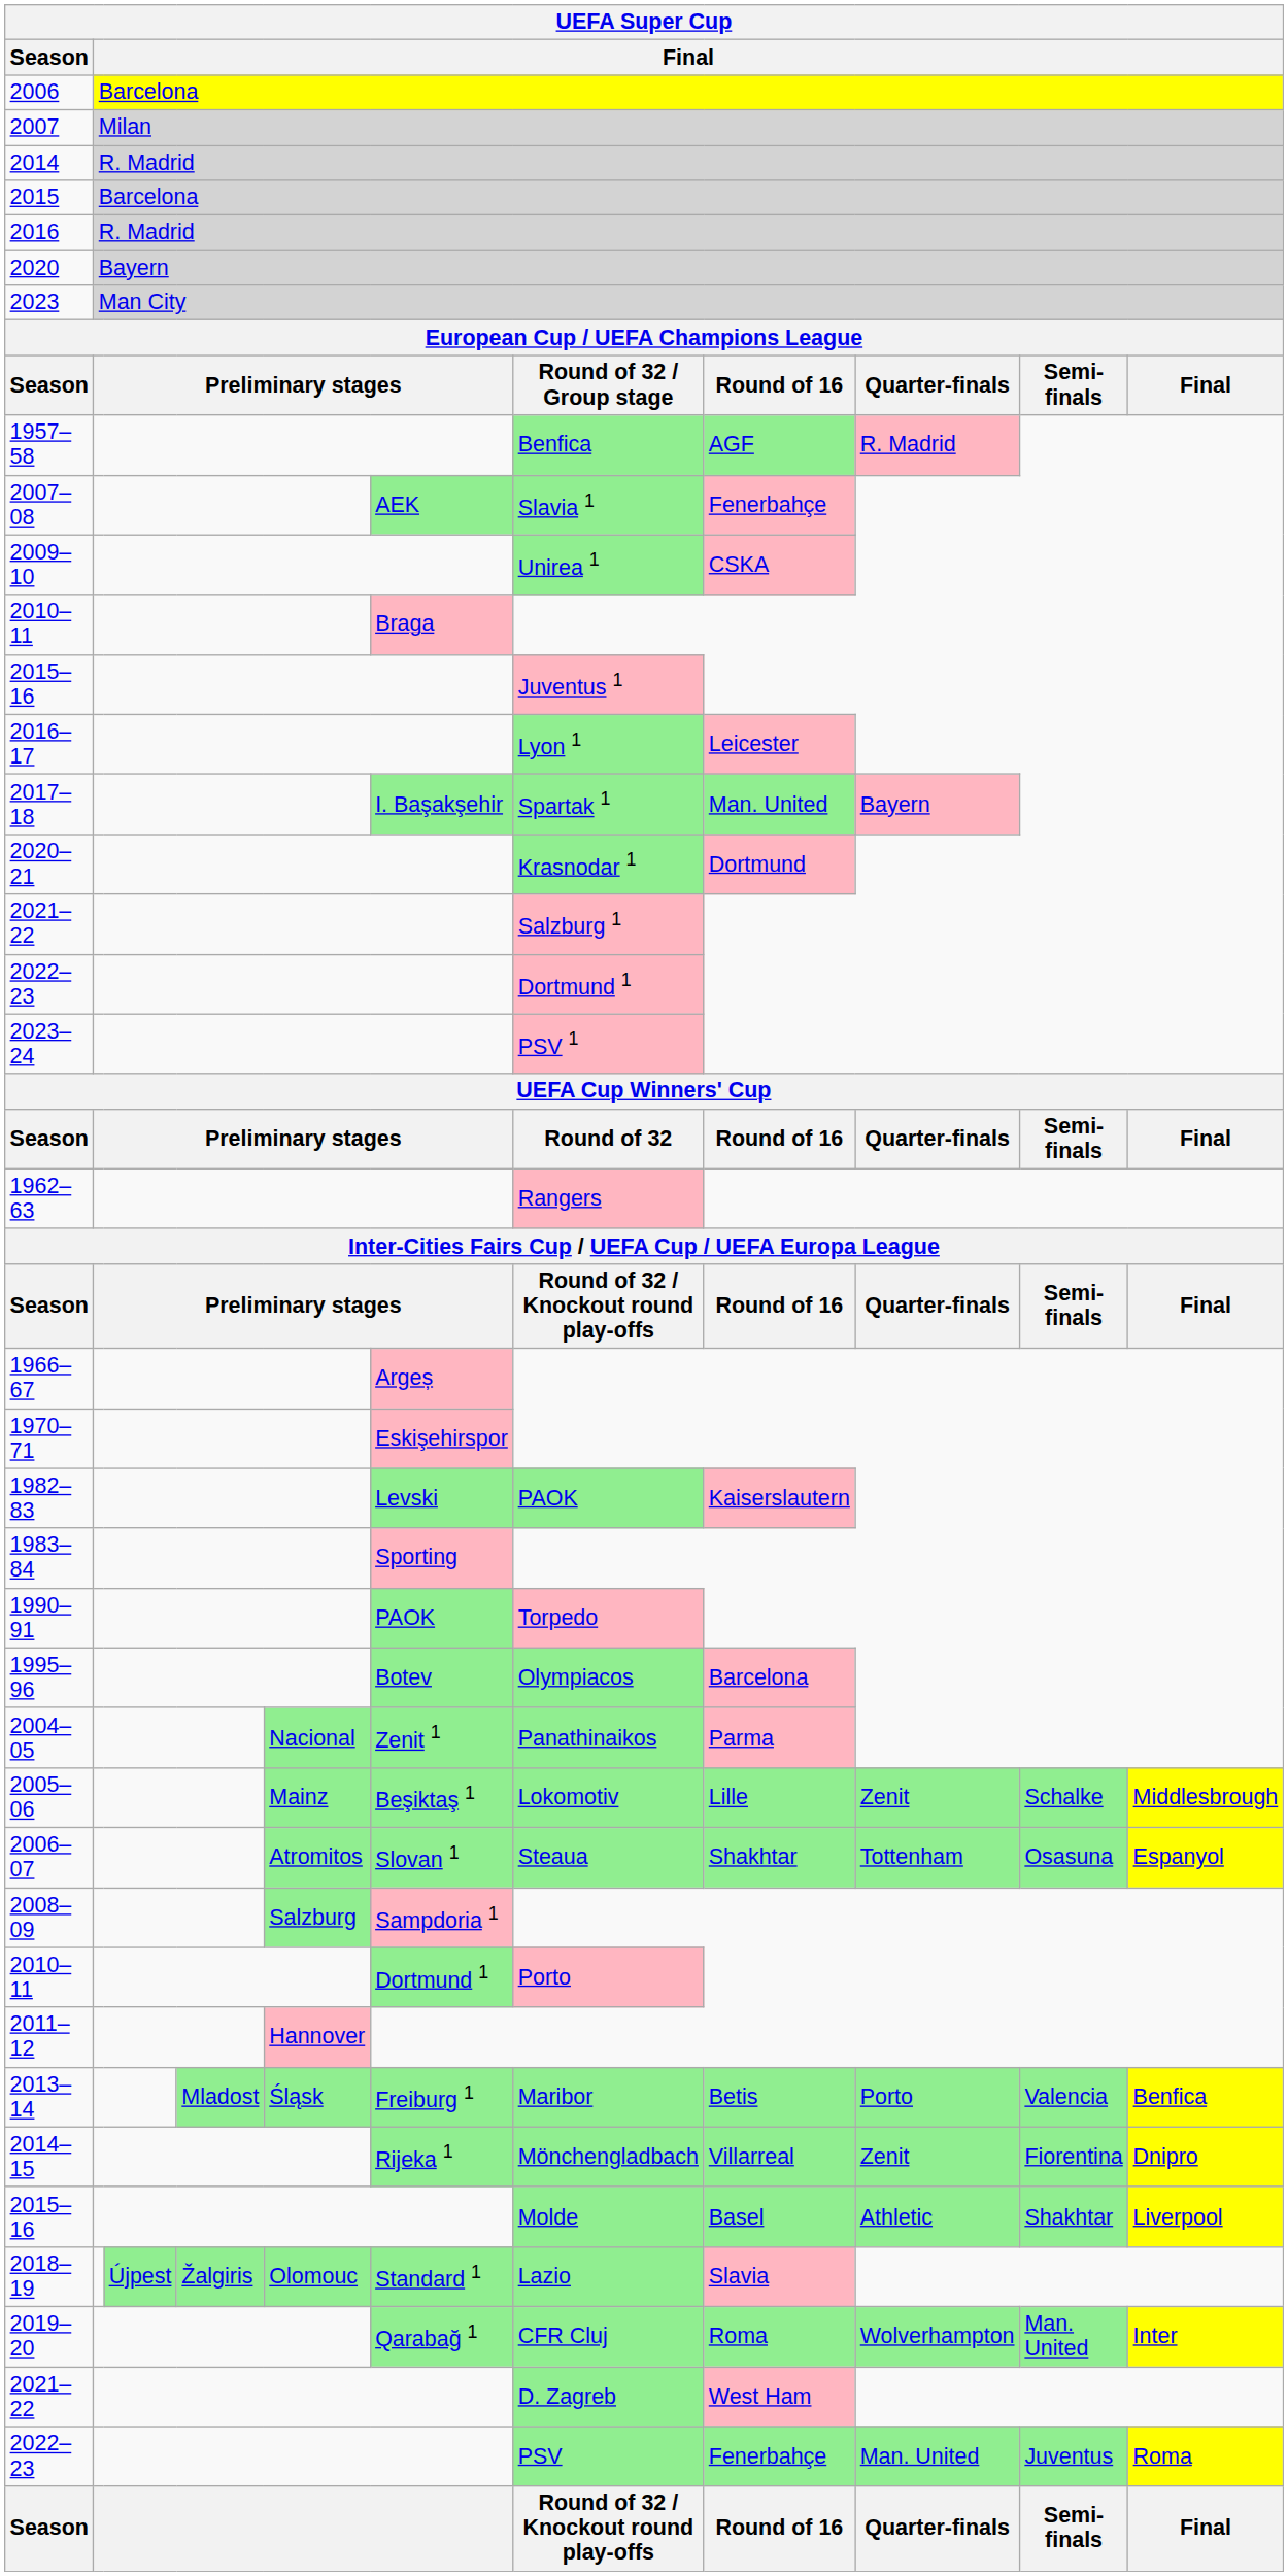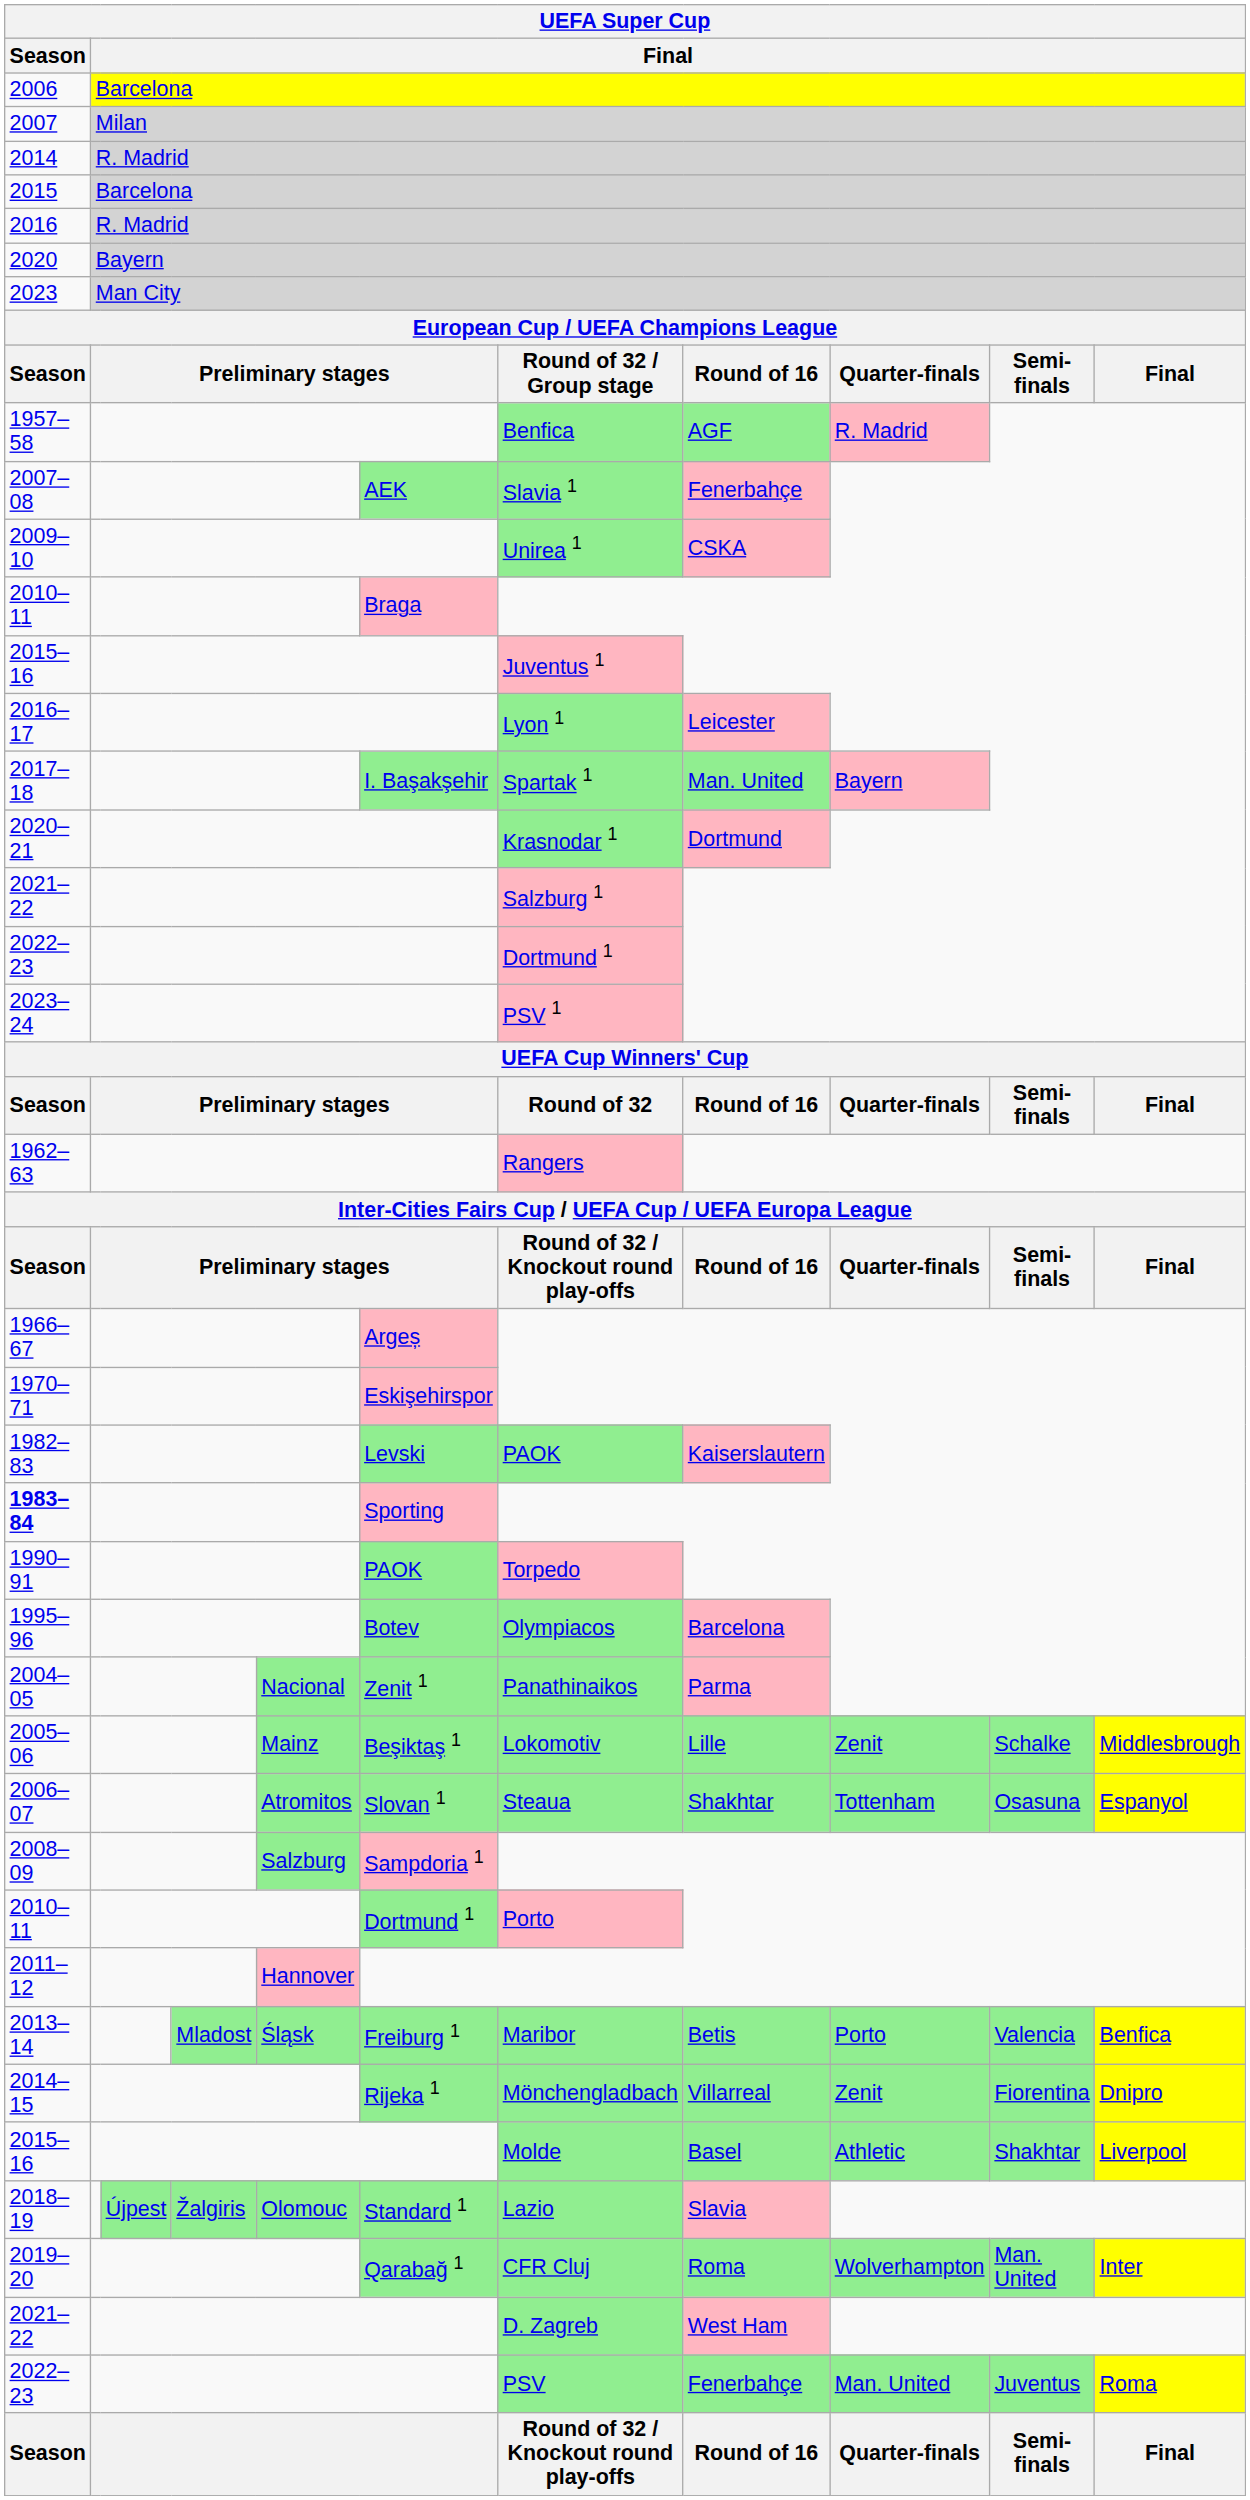1983–84 | Season: normal -> bold
